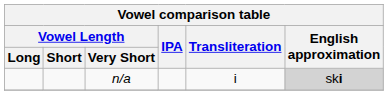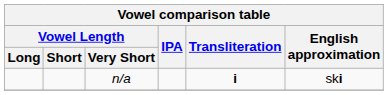n/a | Transliteration: normal -> bold
n/a | English approximation: lightgrey background -> no background
